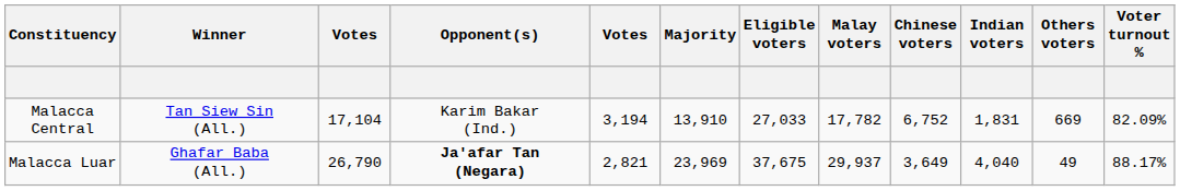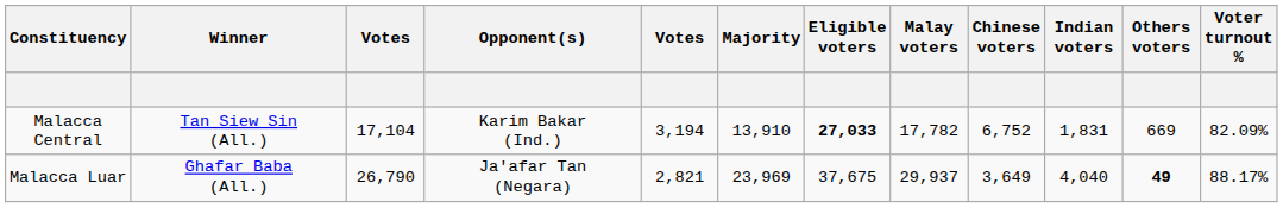row 3 | Eligible voters: normal -> bold
row 4 | Opponent(s): bold -> normal
row 4 | Others voters: normal -> bold
